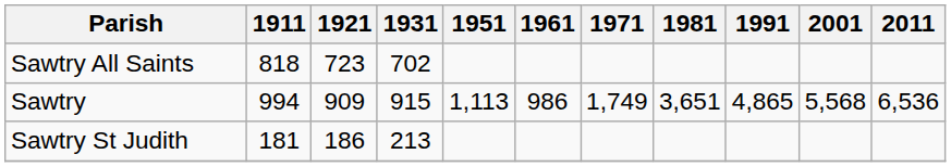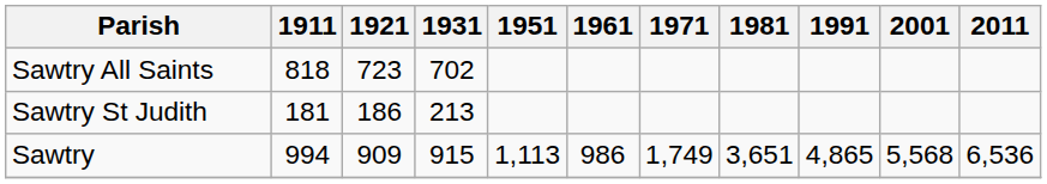rows swapped: Sawtry St Judith <-> Sawtry
